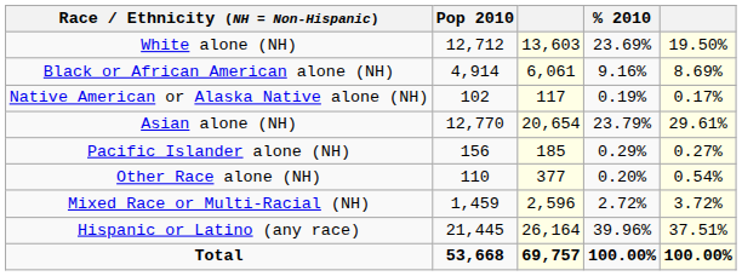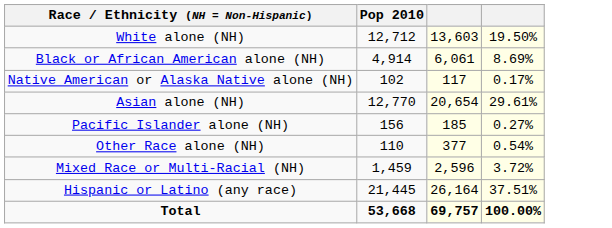- column: % 2010 | 23.69% | 9.16% | 0.19% | 23.79% | 0.29% | 0.20% | 2.72% | 39.96% | 100.00%
